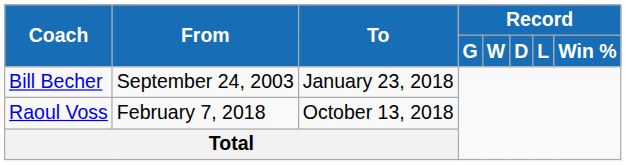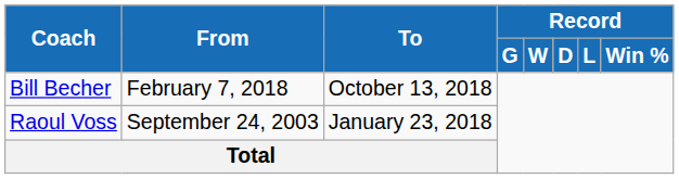Bill Becher | From: September 24, 2003 -> February 7, 2018
Bill Becher | To: January 23, 2018 -> October 13, 2018
Raoul Voss | From: February 7, 2018 -> September 24, 2003
Raoul Voss | To: October 13, 2018 -> January 23, 2018
